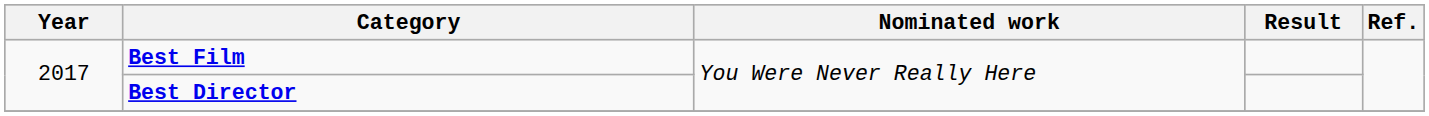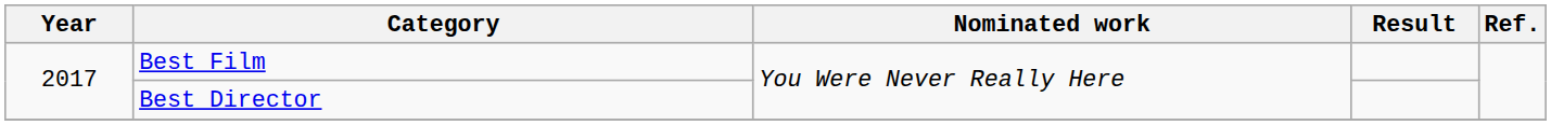Best Film | Category: bold -> normal
Best Director | Category: bold -> normal
